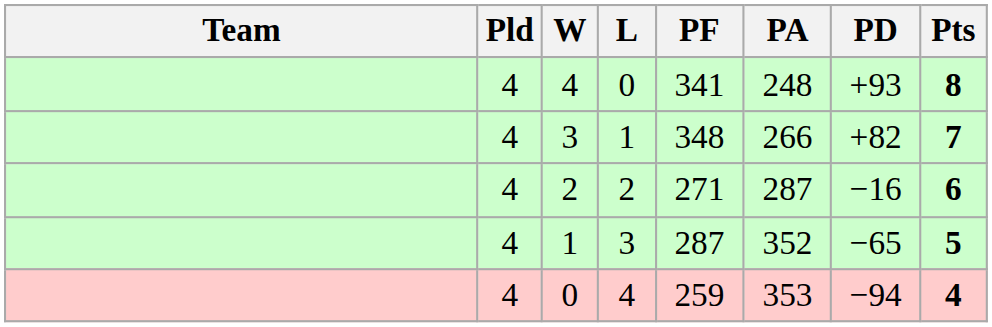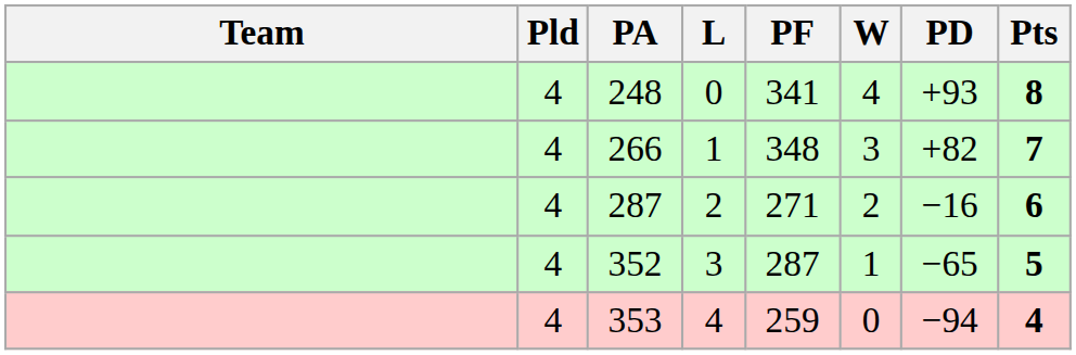columns swapped: W <-> PA
